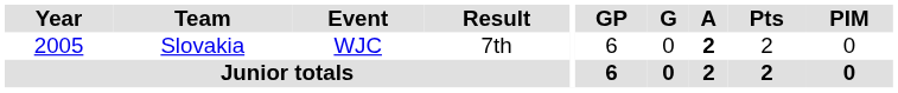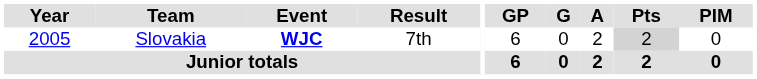Slovakia | Event: normal -> bold
Slovakia | A: bold -> normal
Slovakia | Pts: no background -> lightgrey background
